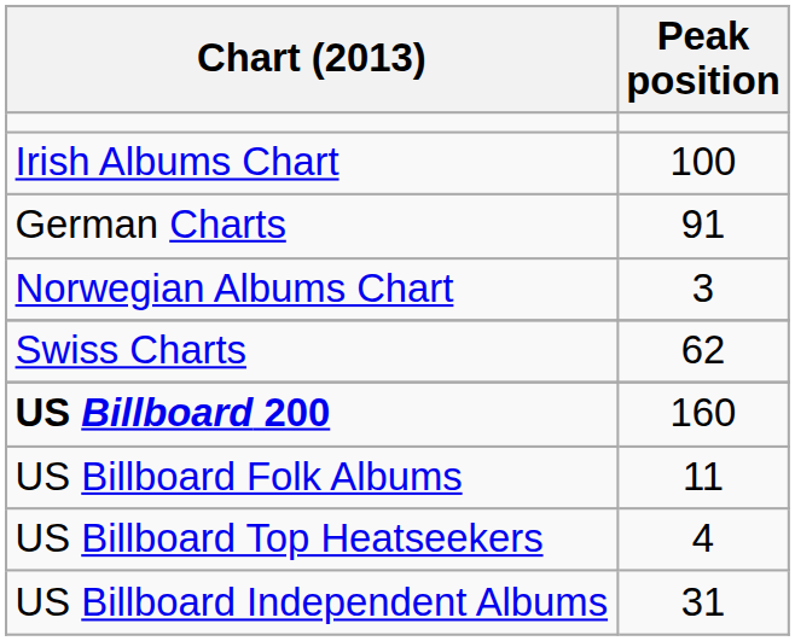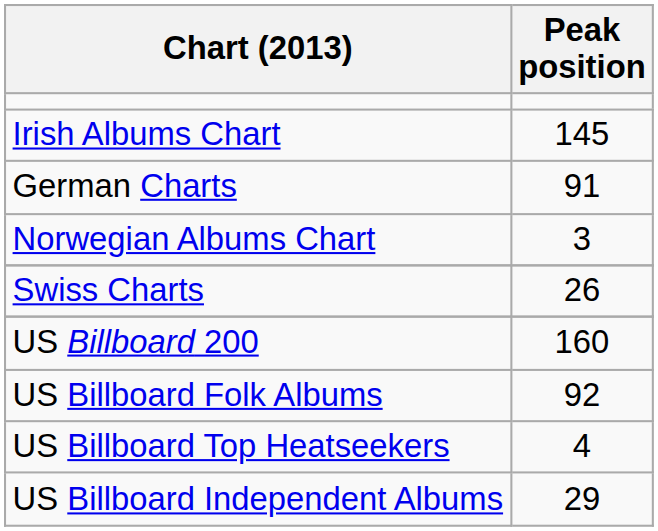row 3 | Peak position: 100 -> 145
row 6 | Peak position: 62 -> 26
row 7 | Chart (2013): bold -> normal
row 8 | Peak position: 11 -> 92
row 10 | Peak position: 31 -> 29
